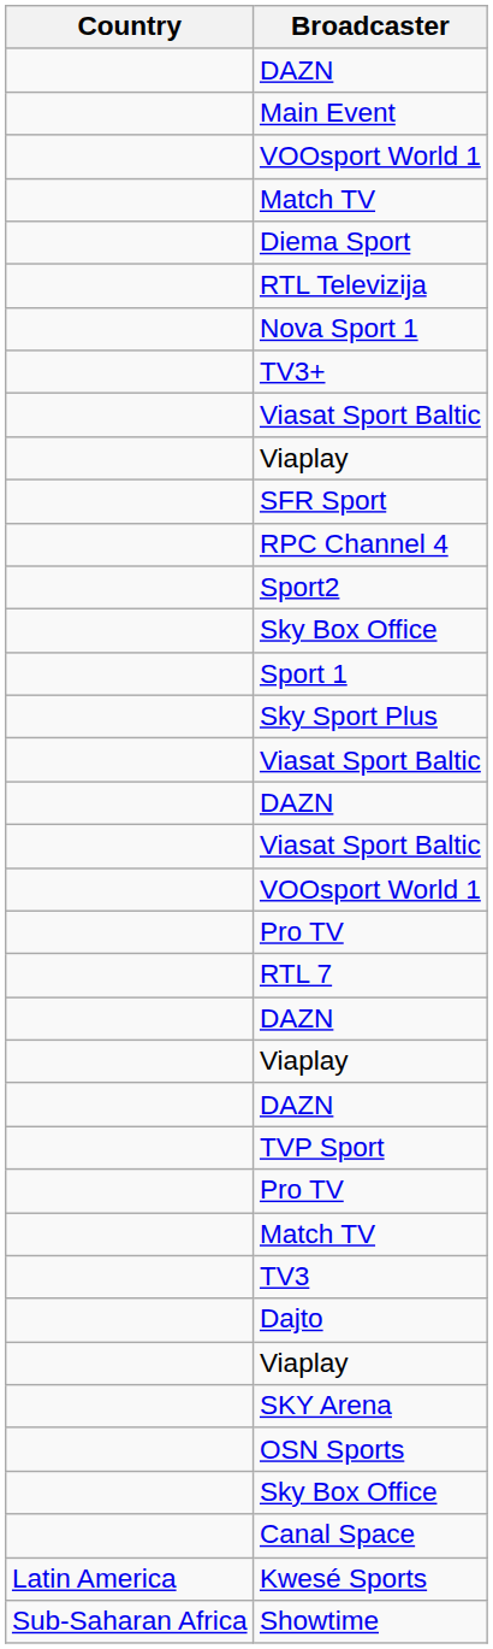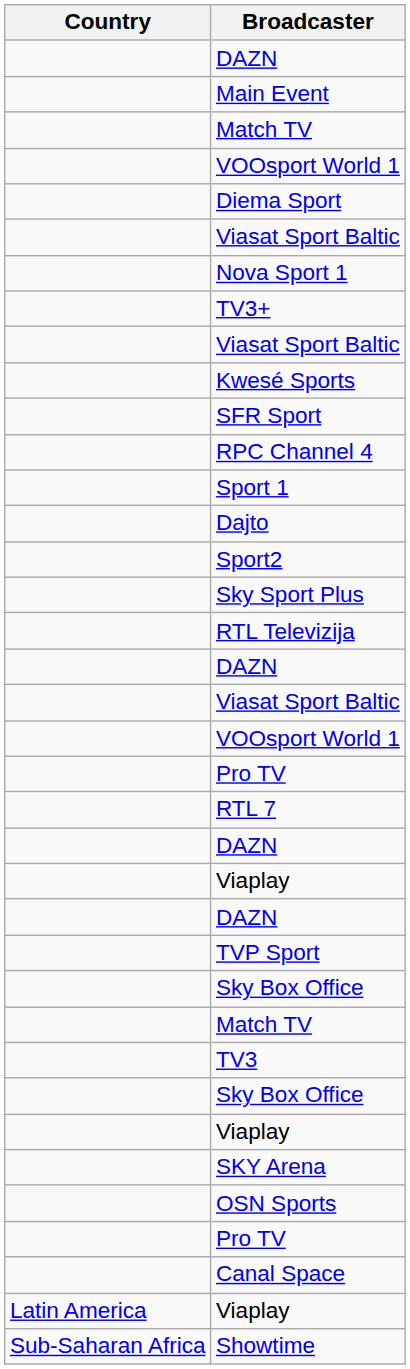row 4 | Broadcaster: VOOsport World 1 -> Match TV
row 5 | Broadcaster: Match TV -> VOOsport World 1
row 7 | Broadcaster: RTL Televizija -> Viasat Sport Baltic
row 11 | Broadcaster: Viaplay -> Kwesé Sports
row 14 | Broadcaster: Sport2 -> Sport 1
row 15 | Broadcaster: Sky Box Office -> Dajto
row 16 | Broadcaster: Sport 1 -> Sport2
row 18 | Broadcaster: Viasat Sport Baltic -> RTL Televizija
row 28 | Broadcaster: Pro TV -> Sky Box Office
row 31 | Broadcaster: Dajto -> Sky Box Office
row 35 | Broadcaster: Sky Box Office -> Pro TV
row 37 | Broadcaster: Kwesé Sports -> Viaplay
